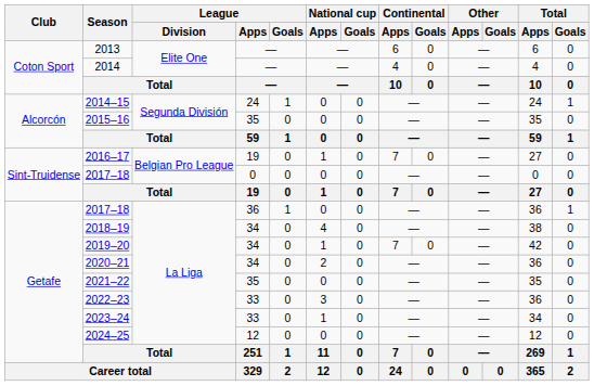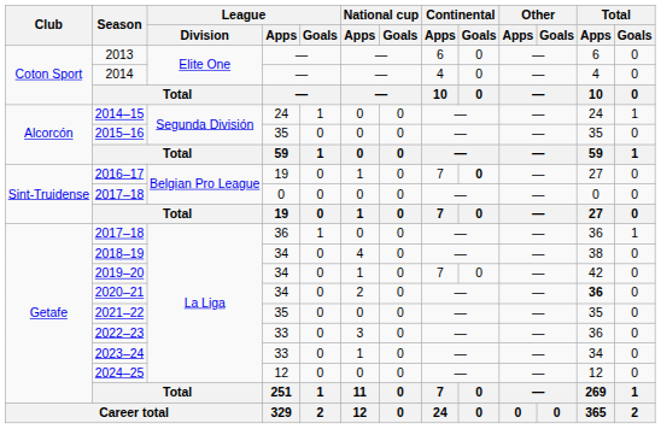2016–17 | Continental / Goals: normal -> bold
2020–21 | Total / Apps: normal -> bold
